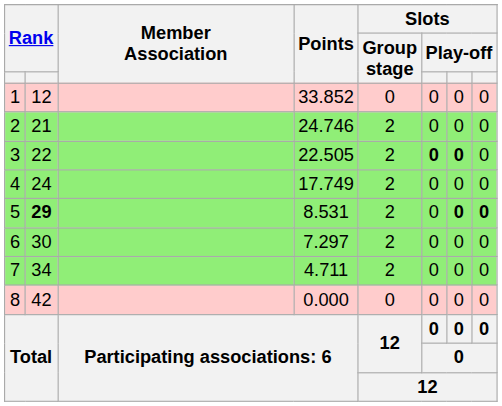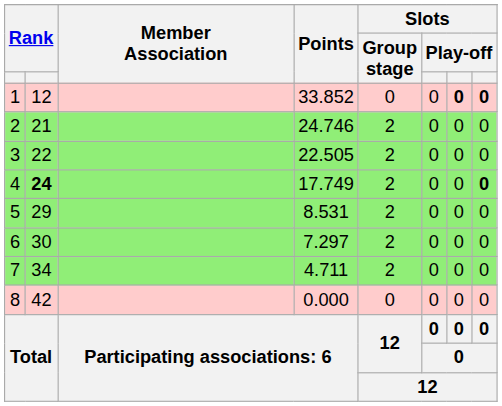1 | column 7: normal -> bold
1 | column 8: normal -> bold
3 | column 6: bold -> normal
3 | column 7: bold -> normal
4 | column 2: normal -> bold
4 | column 8: normal -> bold
5 | column 2: bold -> normal
5 | column 7: bold -> normal
5 | column 8: bold -> normal
